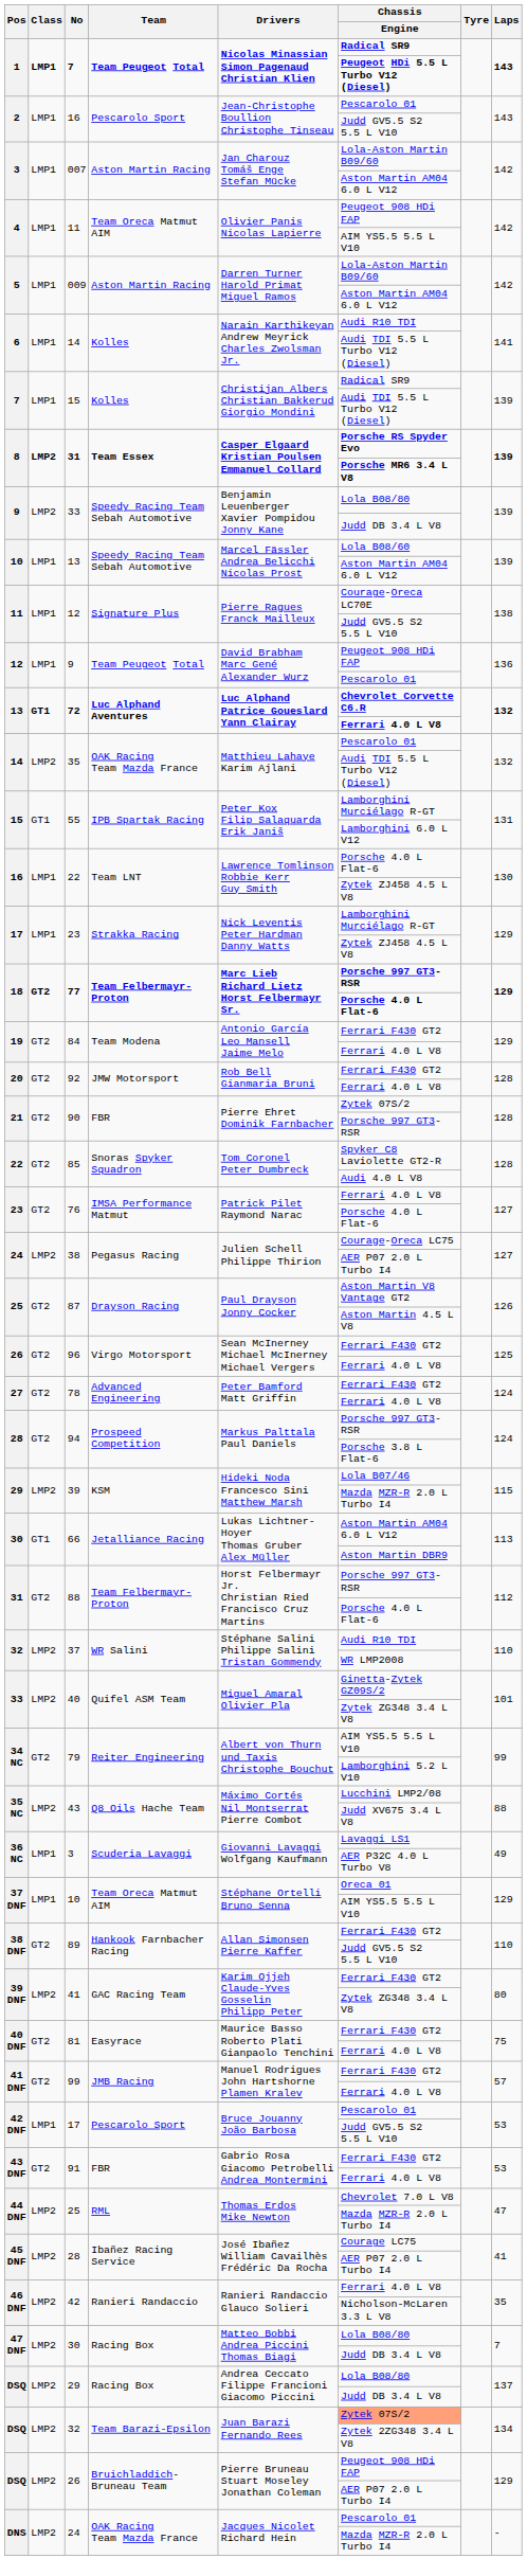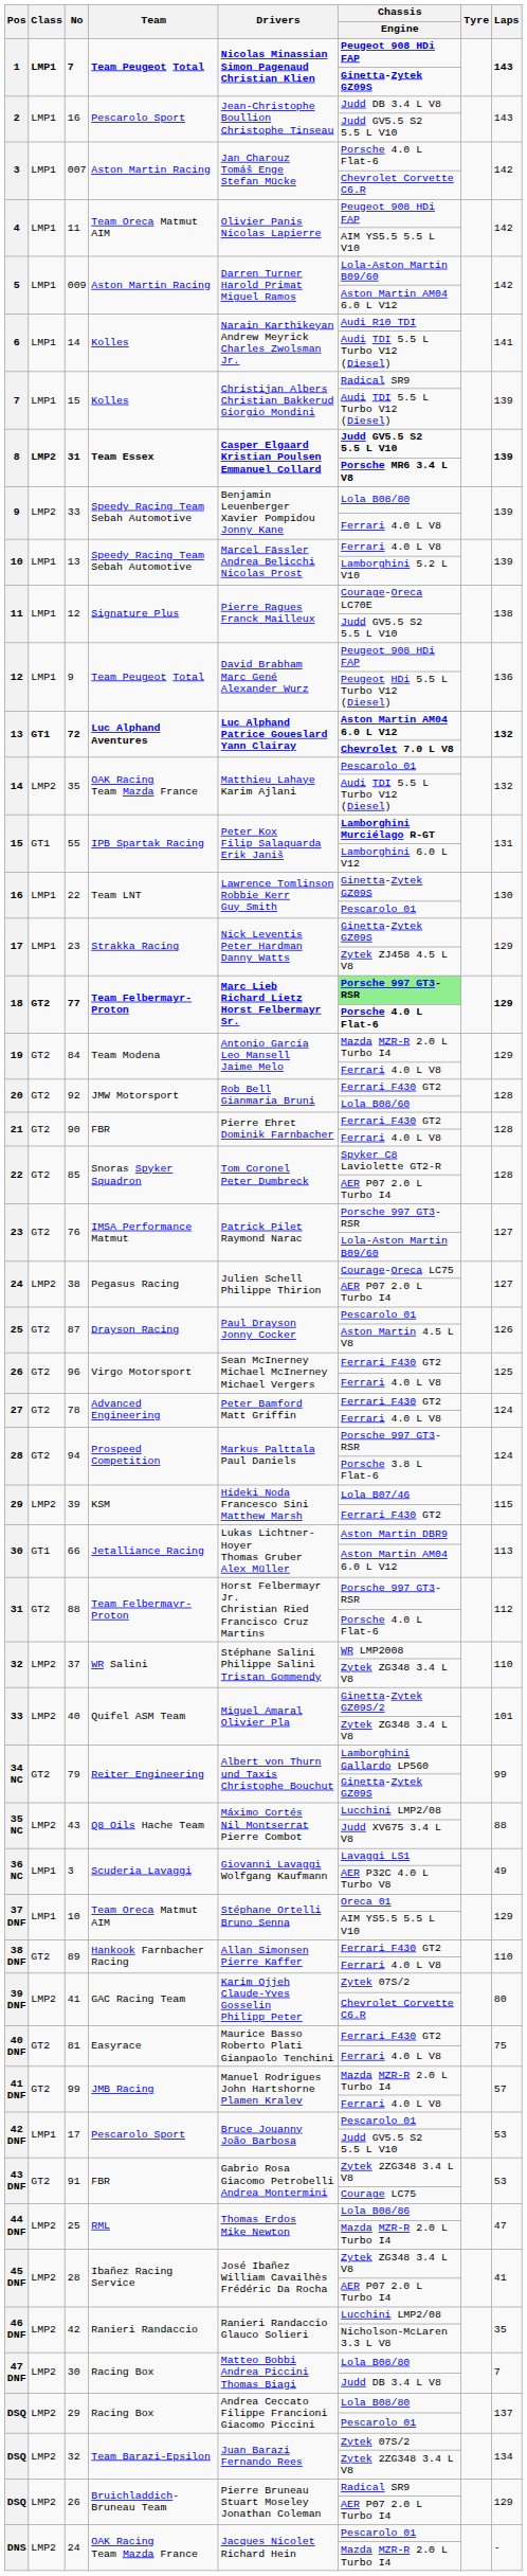row 3 | Chassis / Engine: Radical SR9 -> Peugeot 908 HDi FAP
row 4 | Chassis / Engine: Peugeot HDi 5.5 L Turbo V12 (Diesel) -> Ginetta-Zytek GZ09S
row 5 | Chassis / Engine: Pescarolo 01 -> Judd DB 3.4 L V8
row 7 | Chassis / Engine: Lola-Aston Martin B09/60 -> Porsche 4.0 L Flat-6
row 8 | Chassis / Engine: Aston Martin AM04 6.0 L V12 -> Chevrolet Corvette C6.R
row 17 | Chassis / Engine: Porsche RS Spyder Evo -> Judd GV5.5 S2 5.5 L V10
row 20 | Chassis / Engine: Judd DB 3.4 L V8 -> Ferrari 4.0 L V8
row 21 | Chassis / Engine: Lola B08/60 -> Ferrari 4.0 L V8
row 22 | Chassis / Engine: Aston Martin AM04 6.0 L V12 -> Lamborghini 5.2 L V10
row 26 | Chassis / Engine: Pescarolo 01 -> Peugeot HDi 5.5 L Turbo V12 (Diesel)
row 27 | Chassis / Engine: Chevrolet Corvette C6.R -> Aston Martin AM04 6.0 L V12
row 28 | Chassis / Engine: Ferrari 4.0 L V8 -> Chevrolet 7.0 L V8
row 31 | Chassis / Engine: normal -> bold
row 33 | Chassis / Engine: Porsche 4.0 L Flat-6 -> Ginetta-Zytek GZ09S
row 34 | Chassis / Engine: Zytek ZJ458 4.5 L V8 -> Pescarolo 01
row 35 | Chassis / Engine: Lamborghini Murciélago R-GT -> Ginetta-Zytek GZ09S
row 37 | Chassis / Engine: no background -> lightgreen background
row 39 | Chassis / Engine: Ferrari F430 GT2 -> Mazda MZR-R 2.0 L Turbo I4
row 42 | Chassis / Engine: Ferrari 4.0 L V8 -> Lola B08/60
row 43 | Chassis / Engine: Zytek 07S/2 -> Ferrari F430 GT2
row 44 | Chassis / Engine: Porsche 997 GT3-RSR -> Ferrari 4.0 L V8
row 46 | Chassis / Engine: Audi 4.0 L V8 -> AER P07 2.0 L Turbo I4
row 47 | Chassis / Engine: Ferrari 4.0 L V8 -> Porsche 997 GT3-RSR
row 48 | Chassis / Engine: Porsche 4.0 L Flat-6 -> Lola-Aston Martin B09/60
row 51 | Chassis / Engine: Aston Martin V8 Vantage GT2 -> Pescarolo 01
row 60 | Chassis / Engine: Mazda MZR-R 2.0 L Turbo I4 -> Ferrari F430 GT2
row 61 | Chassis / Engine: Aston Martin AM04 6.0 L V12 -> Aston Martin DBR9
row 62 | Chassis / Engine: Aston Martin DBR9 -> Aston Martin AM04 6.0 L V12
row 65 | Chassis / Engine: Audi R10 TDI -> WR LMP2008
row 66 | Chassis / Engine: WR LMP2008 -> Zytek ZG348 3.4 L V8
row 69 | Chassis / Engine: AIM YS5.5 5.5 L V10 -> Lamborghini Gallardo LP560
row 70 | Chassis / Engine: Lamborghini 5.2 L V10 -> Ginetta-Zytek GZ09S
row 78 | Chassis / Engine: Judd GV5.5 S2 5.5 L V10 -> Ferrari 4.0 L V8
row 79 | Chassis / Engine: Ferrari F430 GT2 -> Zytek 07S/2
row 80 | Chassis / Engine: Zytek ZG348 3.4 L V8 -> Chevrolet Corvette C6.R
row 83 | Chassis / Engine: Ferrari F430 GT2 -> Mazda MZR-R 2.0 L Turbo I4
row 87 | Chassis / Engine: Ferrari F430 GT2 -> Zytek 2ZG348 3.4 L V8
row 88 | Chassis / Engine: Ferrari 4.0 L V8 -> Courage LC75
row 89 | Chassis / Engine: Chevrolet 7.0 L V8 -> Lola B08/86
row 91 | Chassis / Engine: Courage LC75 -> Zytek ZG348 3.4 L V8
row 93 | Chassis / Engine: Ferrari 4.0 L V8 -> Lucchini LMP2/08
row 98 | Chassis / Engine: Judd DB 3.4 L V8 -> Pescarolo 01
row 99 | Chassis / Engine: lightsalmon background -> no background
row 101 | Chassis / Engine: Peugeot 908 HDi FAP -> Radical SR9
